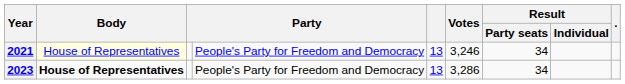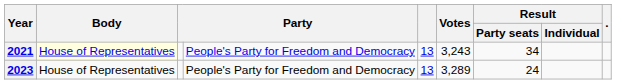2021 | Votes: 3,246 -> 3,243
2023 | Body: bold -> normal
2023 | Votes: 3,286 -> 3,289
2023 | Result / Party seats: 34 -> 24
